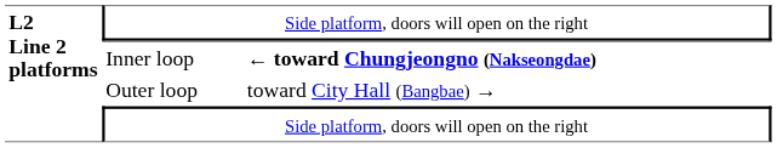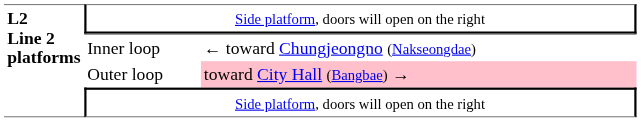Inner loop | column 3: bold -> normal
Outer loop | column 3: no background -> pink background
